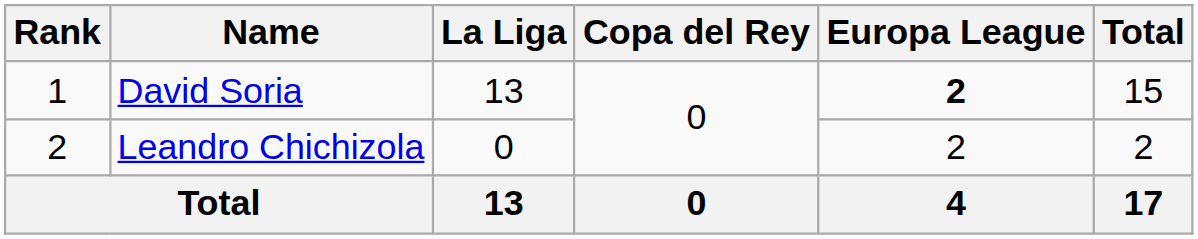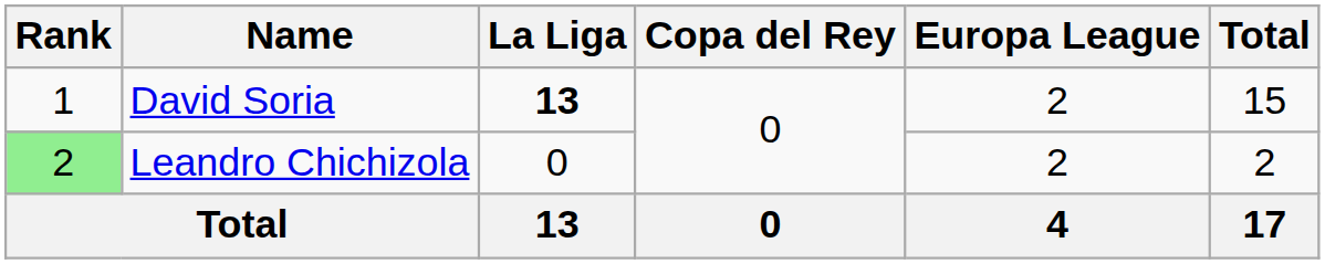David Soria | La Liga: normal -> bold
David Soria | Europa League: bold -> normal
Leandro Chichizola | Rank: no background -> lightgreen background
